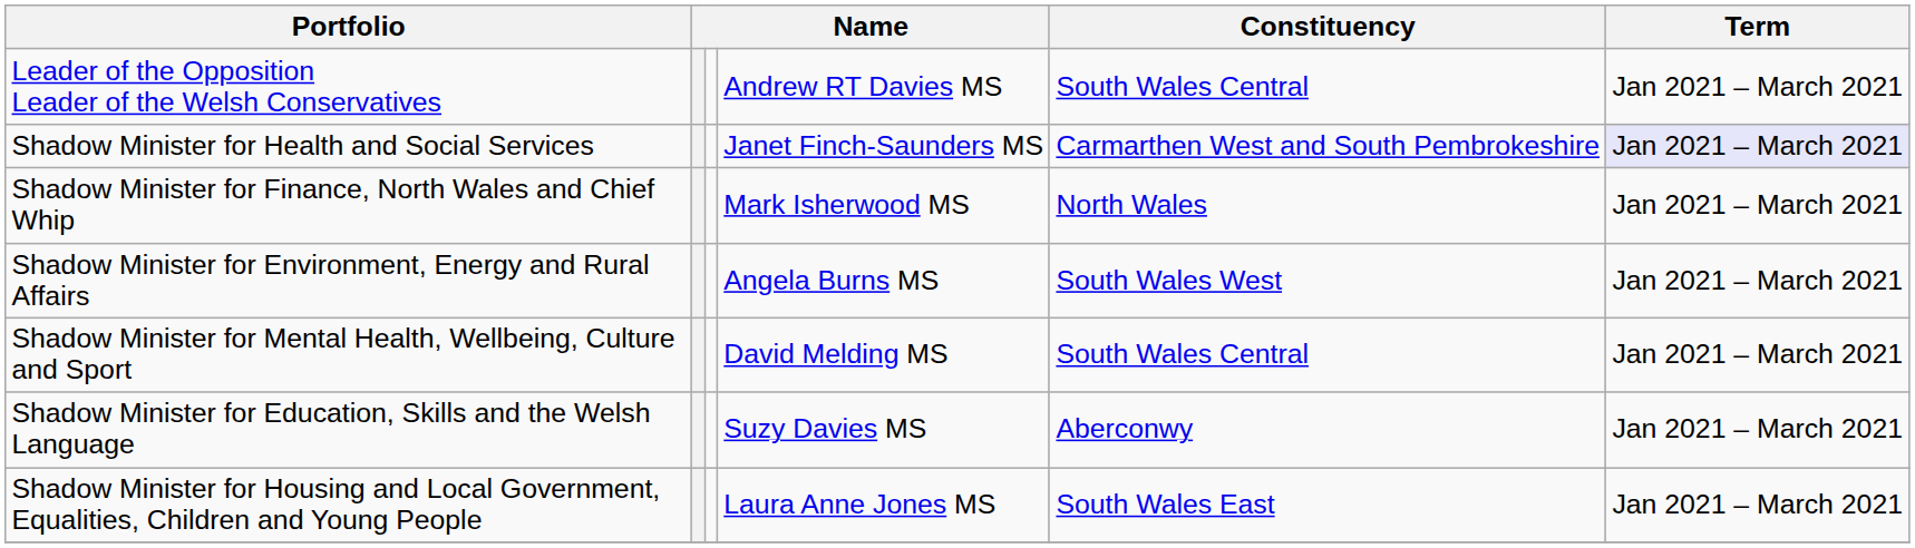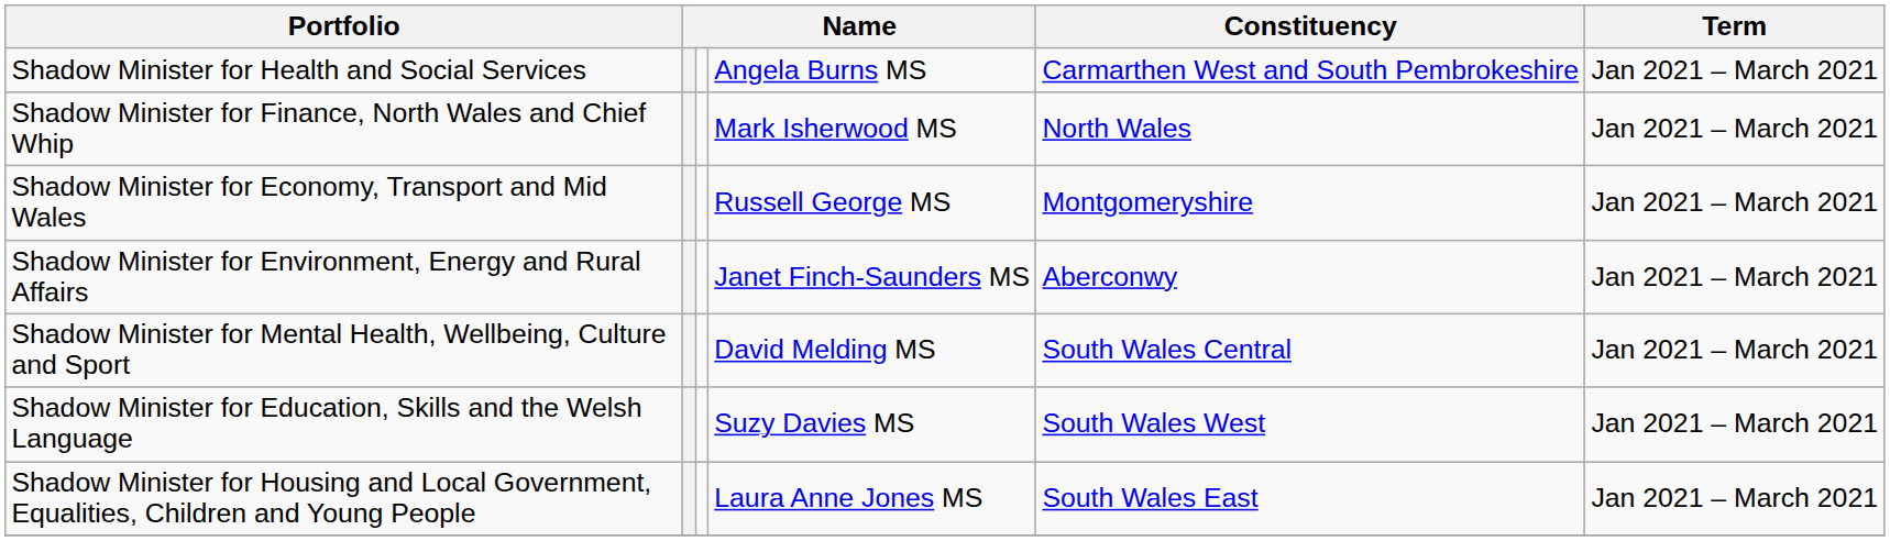- row: Leader of the Opposition Leader of the Welsh Conservatives | Andrew RT Davies MS | South Wales Central | Jan 2021 – March 2021
Shadow Minister for Health and Social Services | column 4: Janet Finch-Saunders MS -> Angela Burns MS
Shadow Minister for Health and Social Services | Term: lavender background -> no background
+ row: Shadow Minister for Economy, Transport and Mid Wales | Russell George MS | Montgomeryshire | Jan 2021 – March 2021
Shadow Minister for Environment, Energy and Rural Affairs | column 4: Angela Burns MS -> Janet Finch-Saunders MS
Shadow Minister for Environment, Energy and Rural Affairs | Constituency: South Wales West -> Aberconwy
Shadow Minister for Education, Skills and the Welsh Language | Constituency: Aberconwy -> South Wales West
